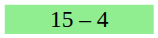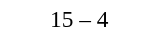row 1 | column 1: lightgreen background -> no background
